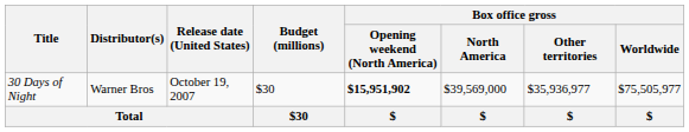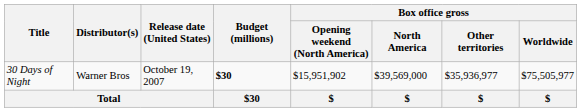30 Days of Night | Budget (millions): normal -> bold
30 Days of Night | Box office gross / Opening weekend (North America): bold -> normal
